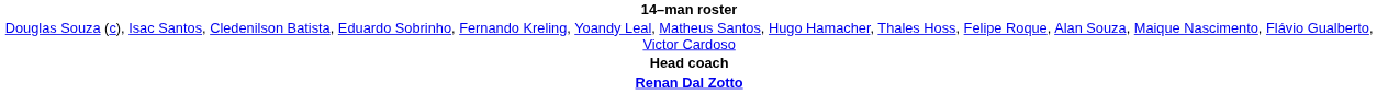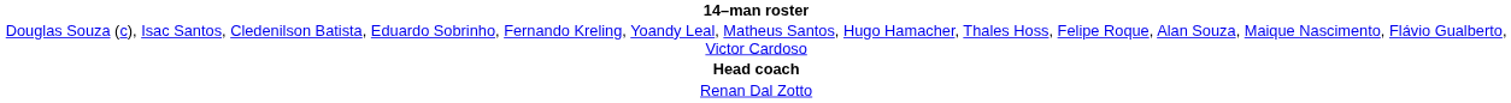row 4 | column 1: bold -> normal
